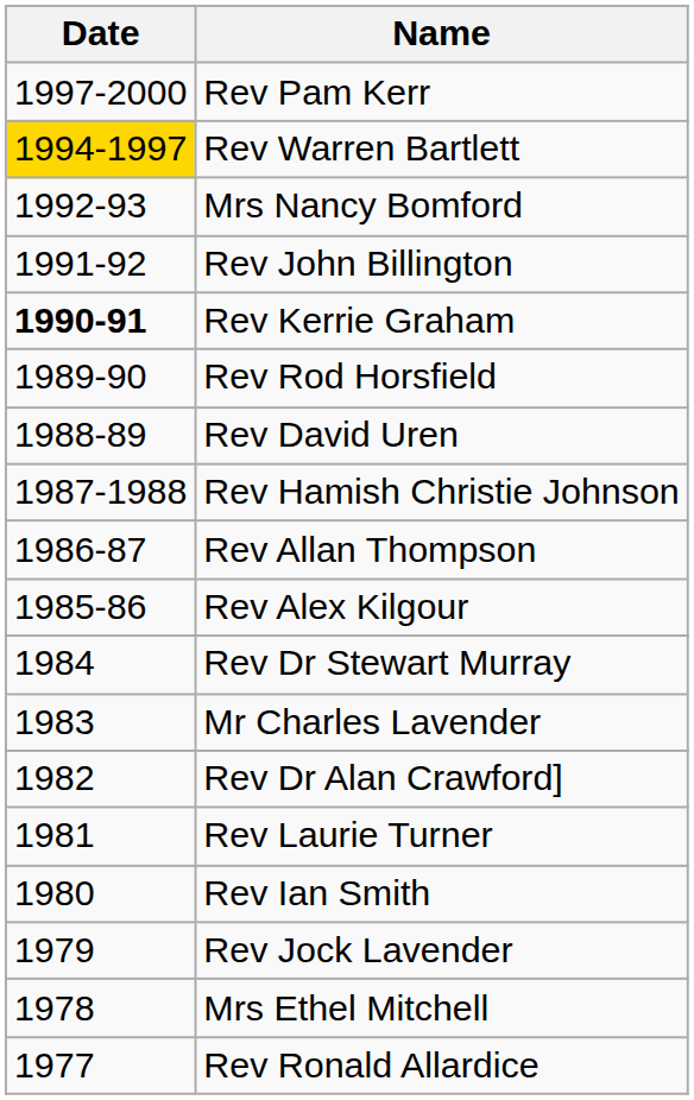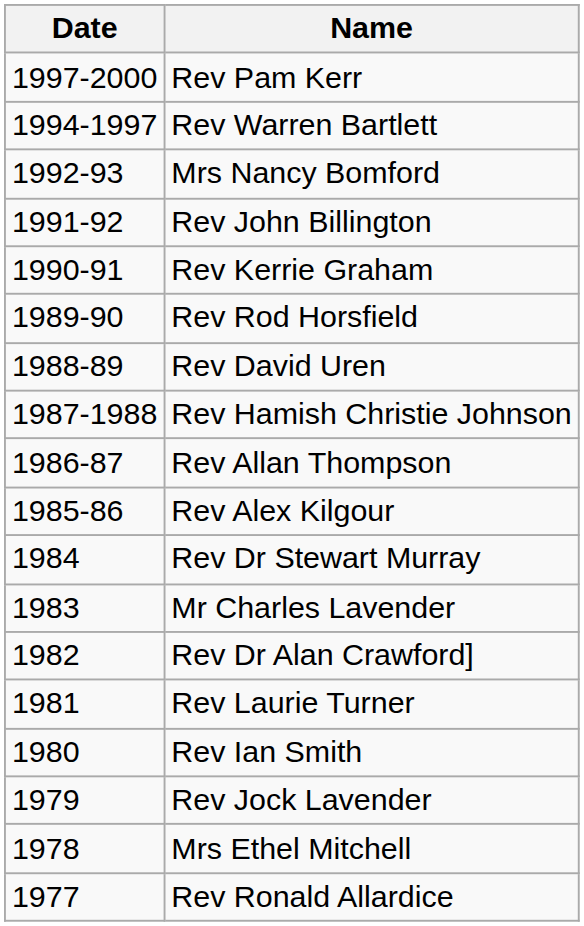Rev Warren Bartlett | Date: gold background -> no background
Rev Kerrie Graham | Date: bold -> normal
